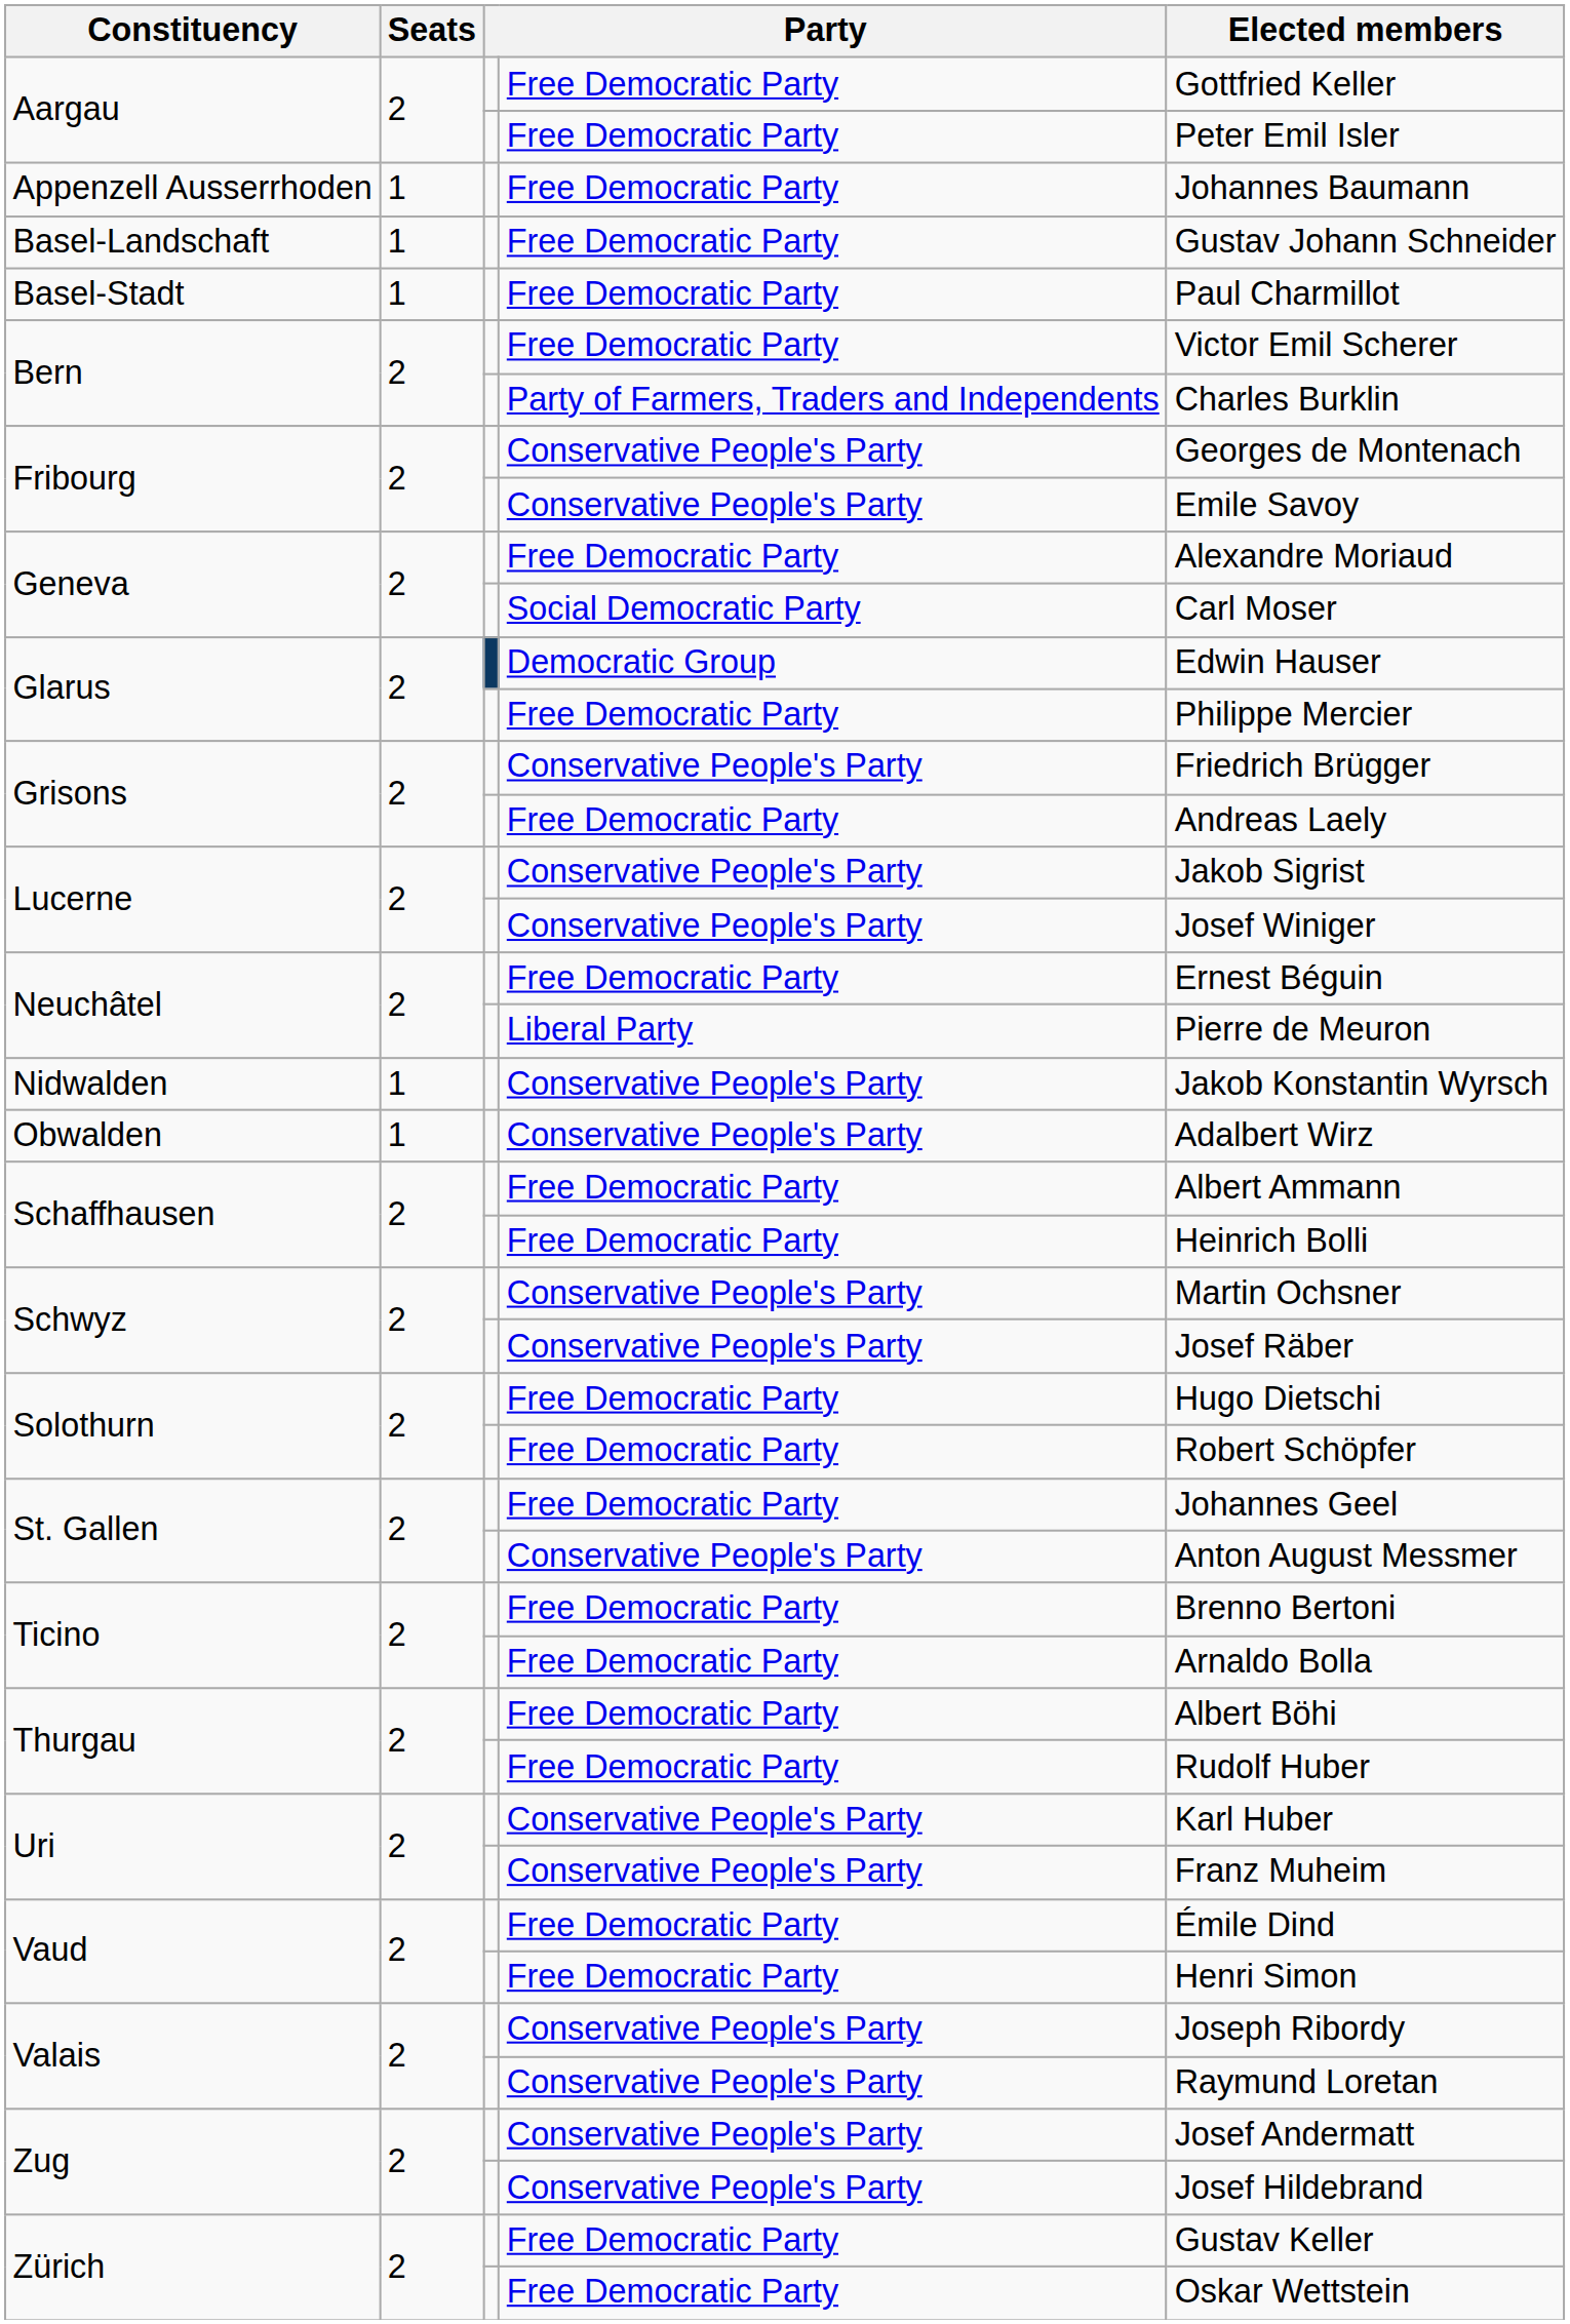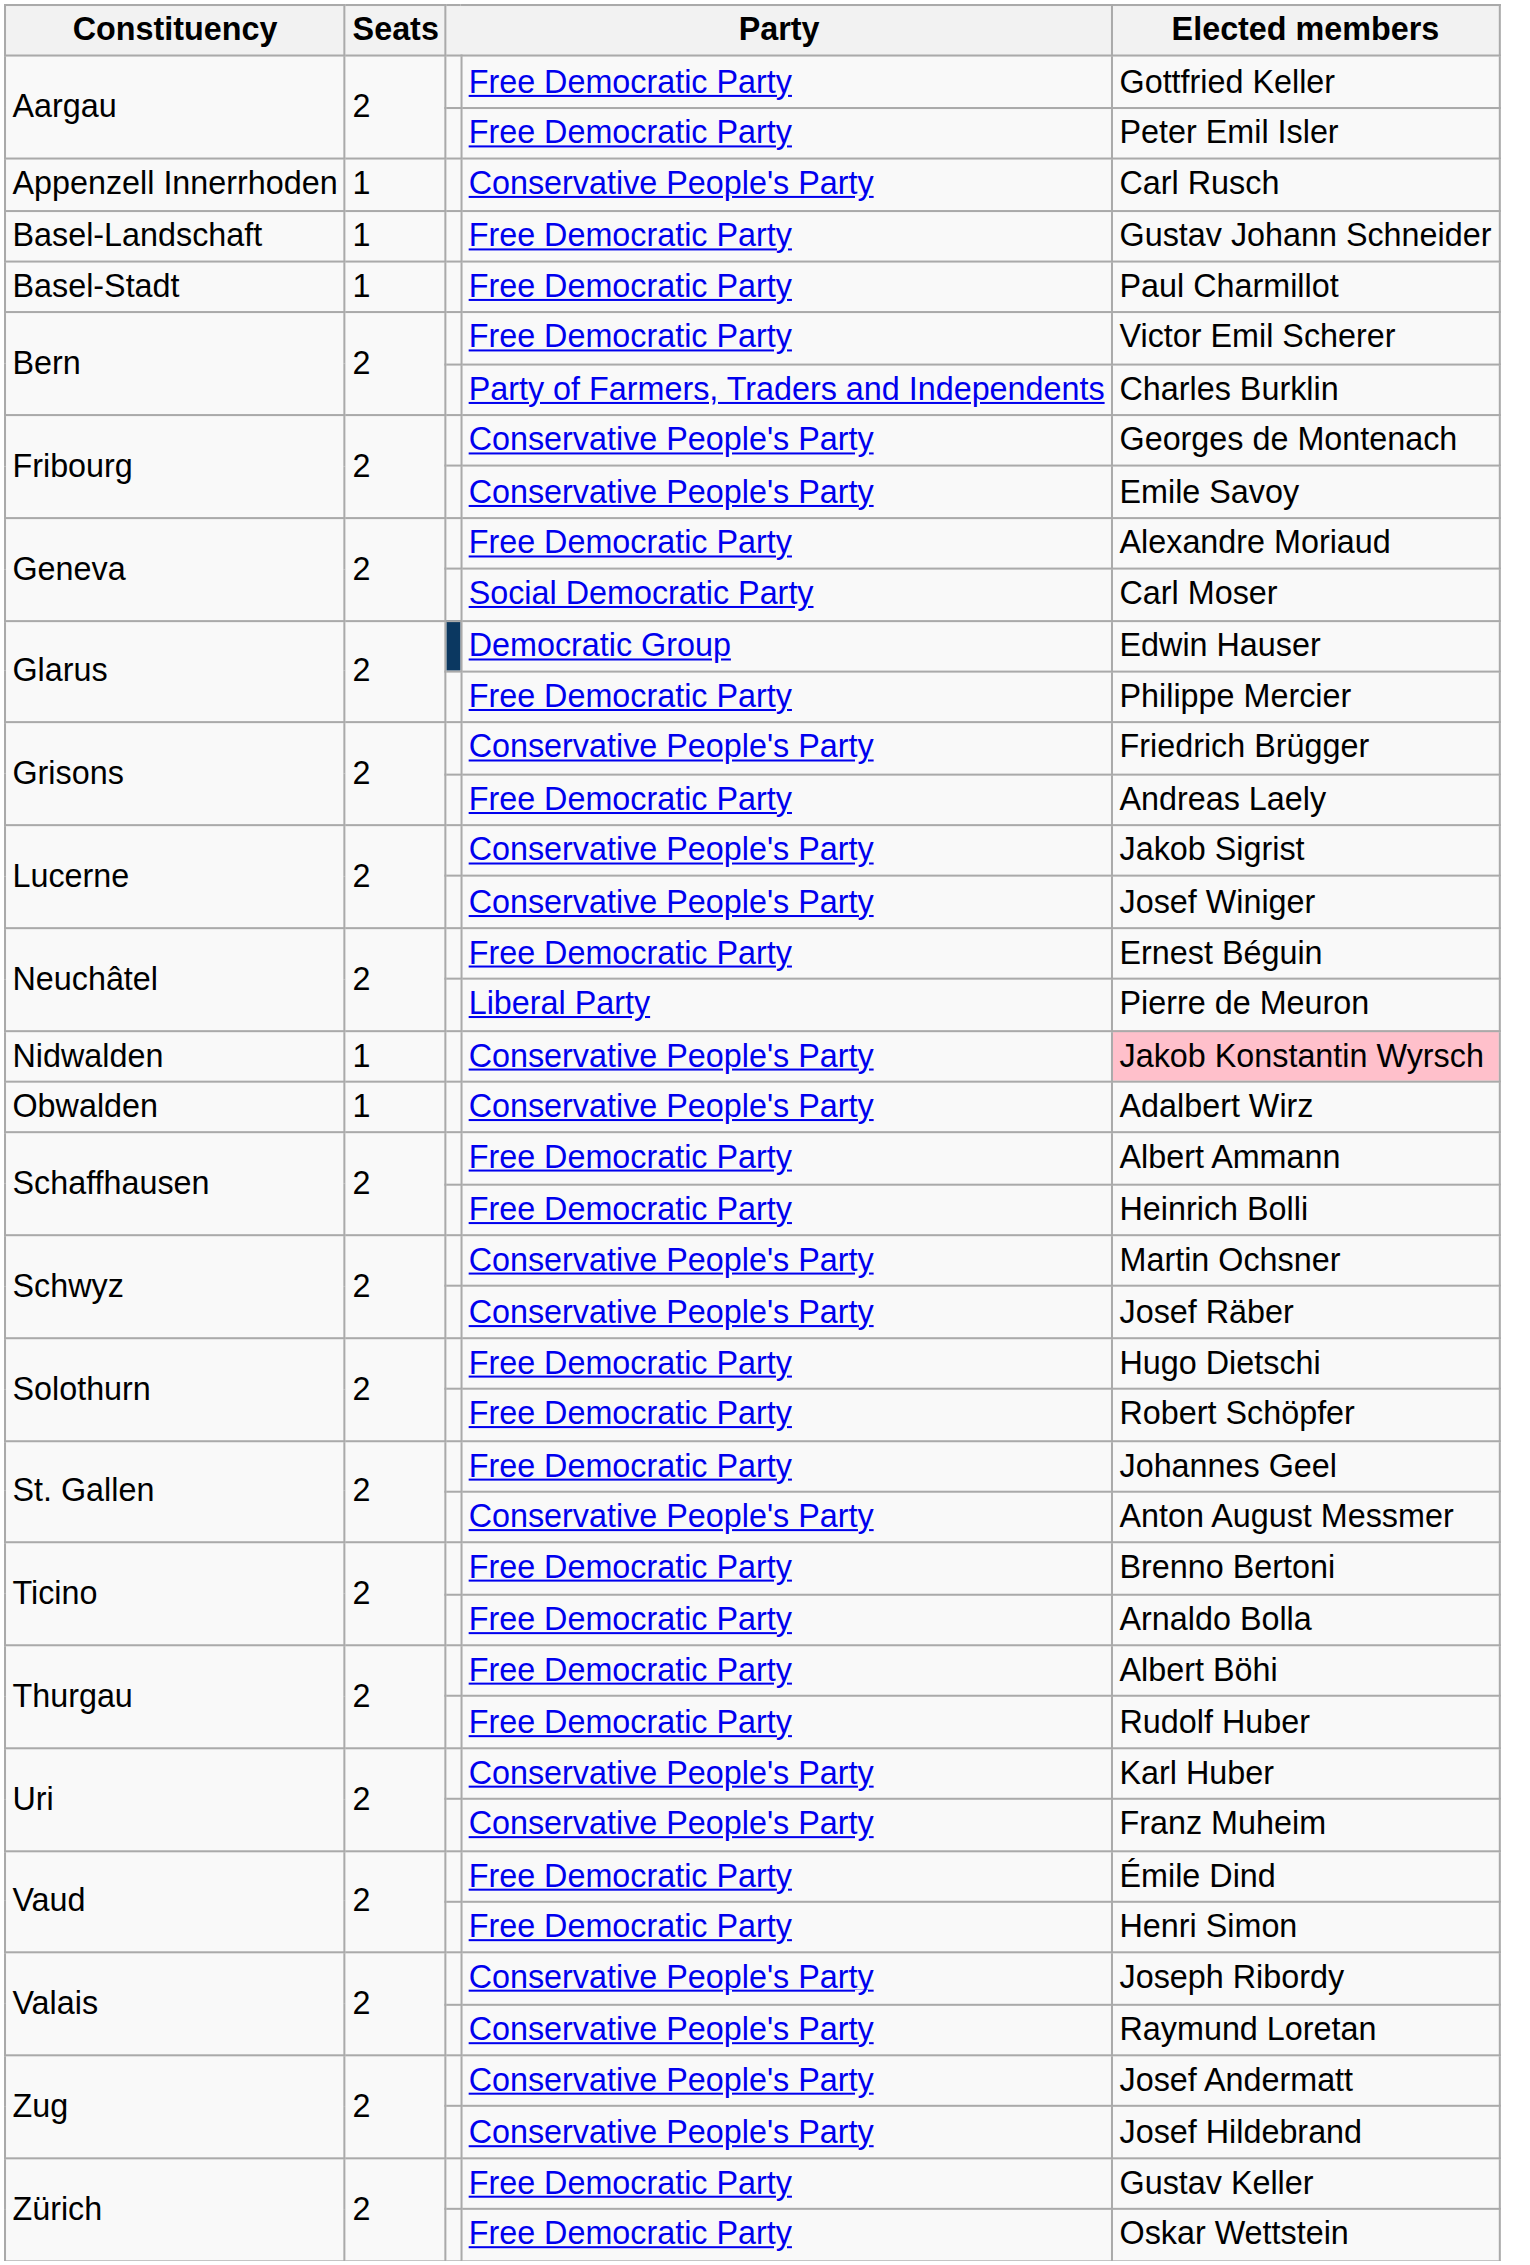- row: Appenzell Ausserrhoden | 1 | Free Democratic Party | Johannes Baumann
+ row: Appenzell Innerrhoden | 1 | Conservative People's Party | Carl Rusch
Nidwalden | Elected members: no background -> pink background
